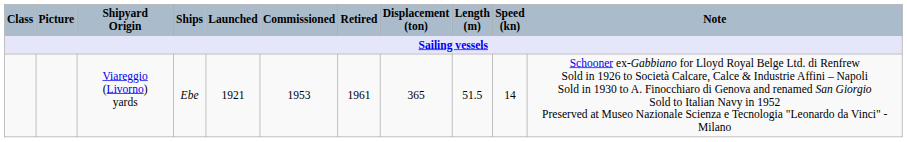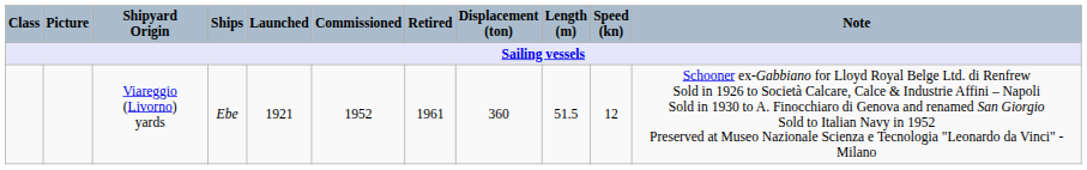Viareggio (Livorno) yards | Commissioned: 1953 -> 1952
Viareggio (Livorno) yards | Displacement (ton): 365 -> 360
Viareggio (Livorno) yards | Speed (kn): 14 -> 12
